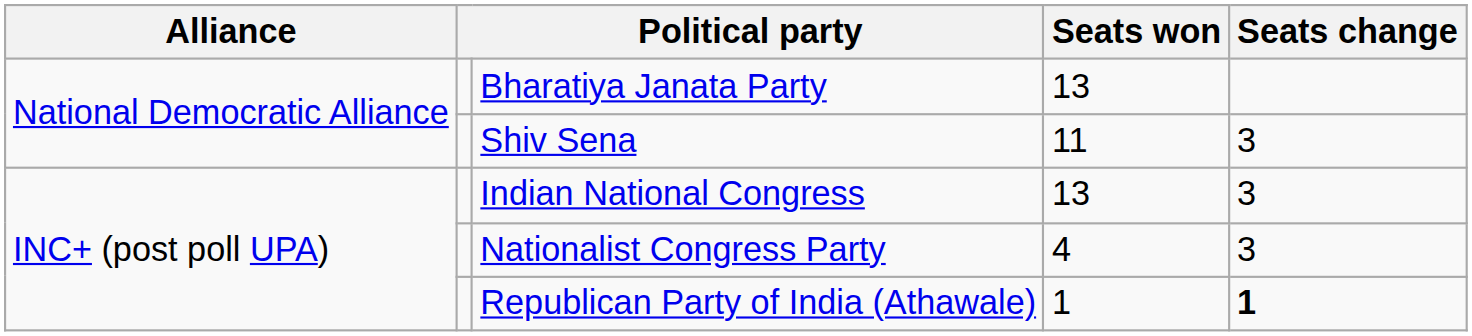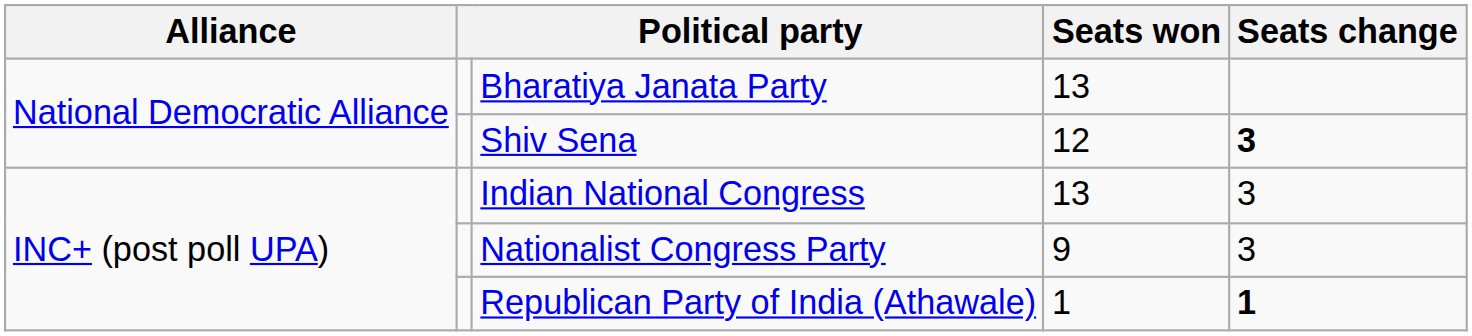Shiv Sena | Seats won: 11 -> 12
Shiv Sena | Seats change: normal -> bold
Nationalist Congress Party | Seats won: 4 -> 9
